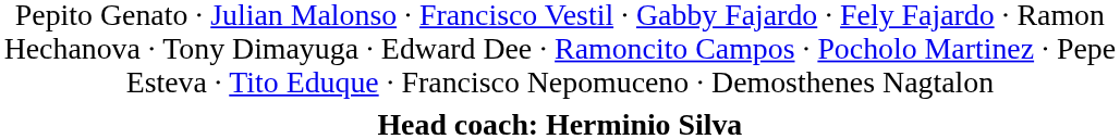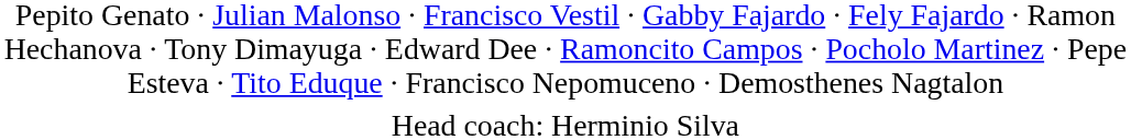row 2 | column 1: bold -> normal
